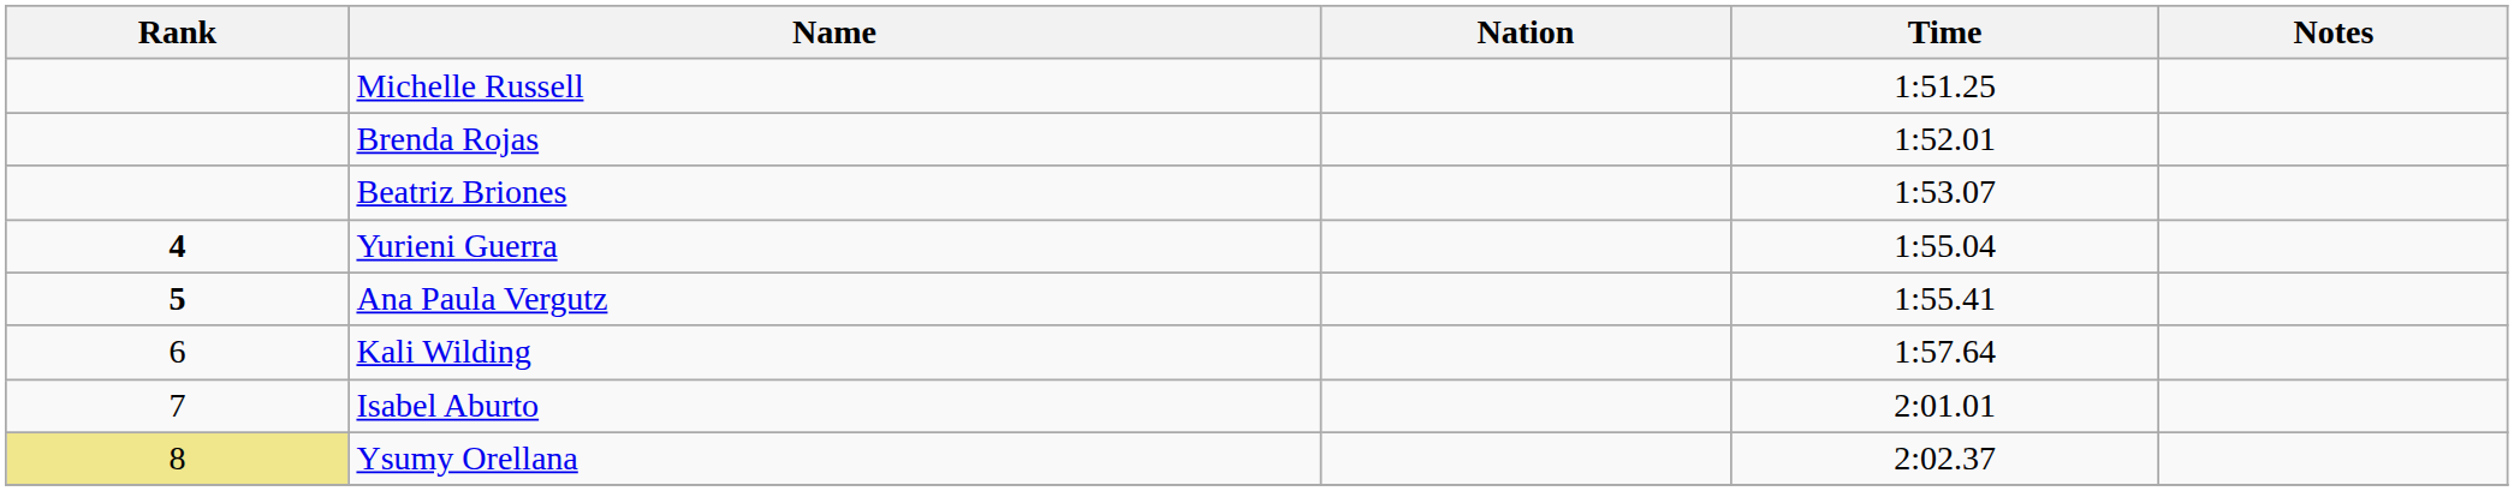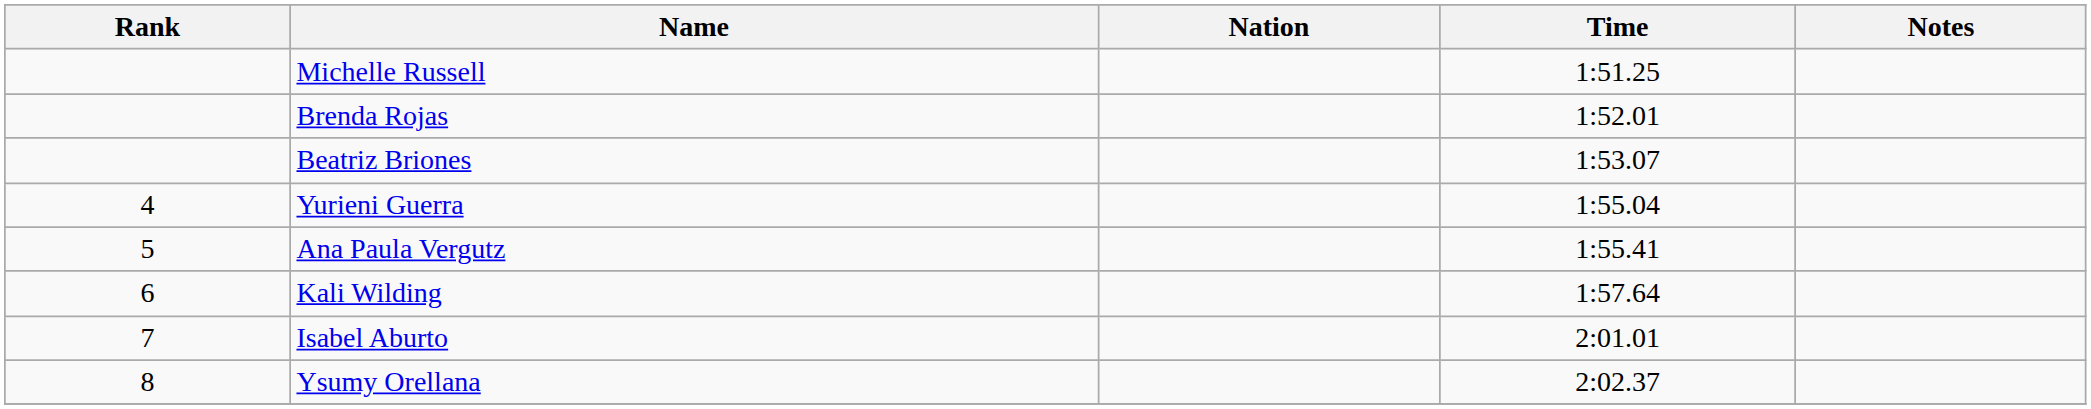Yurieni Guerra | Rank: bold -> normal
Ana Paula Vergutz | Rank: bold -> normal
Ysumy Orellana | Rank: khaki background -> no background
